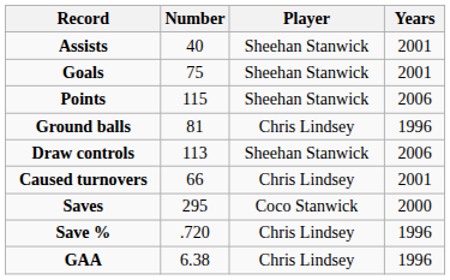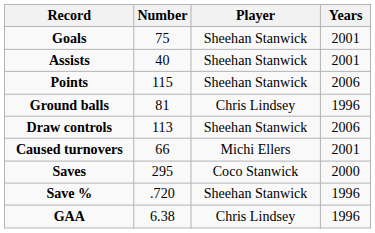rows swapped: Goals <-> Assists
Caused turnovers | Player: Chris Lindsey -> Michi Ellers
Save % | Player: Chris Lindsey -> Sheehan Stanwick
